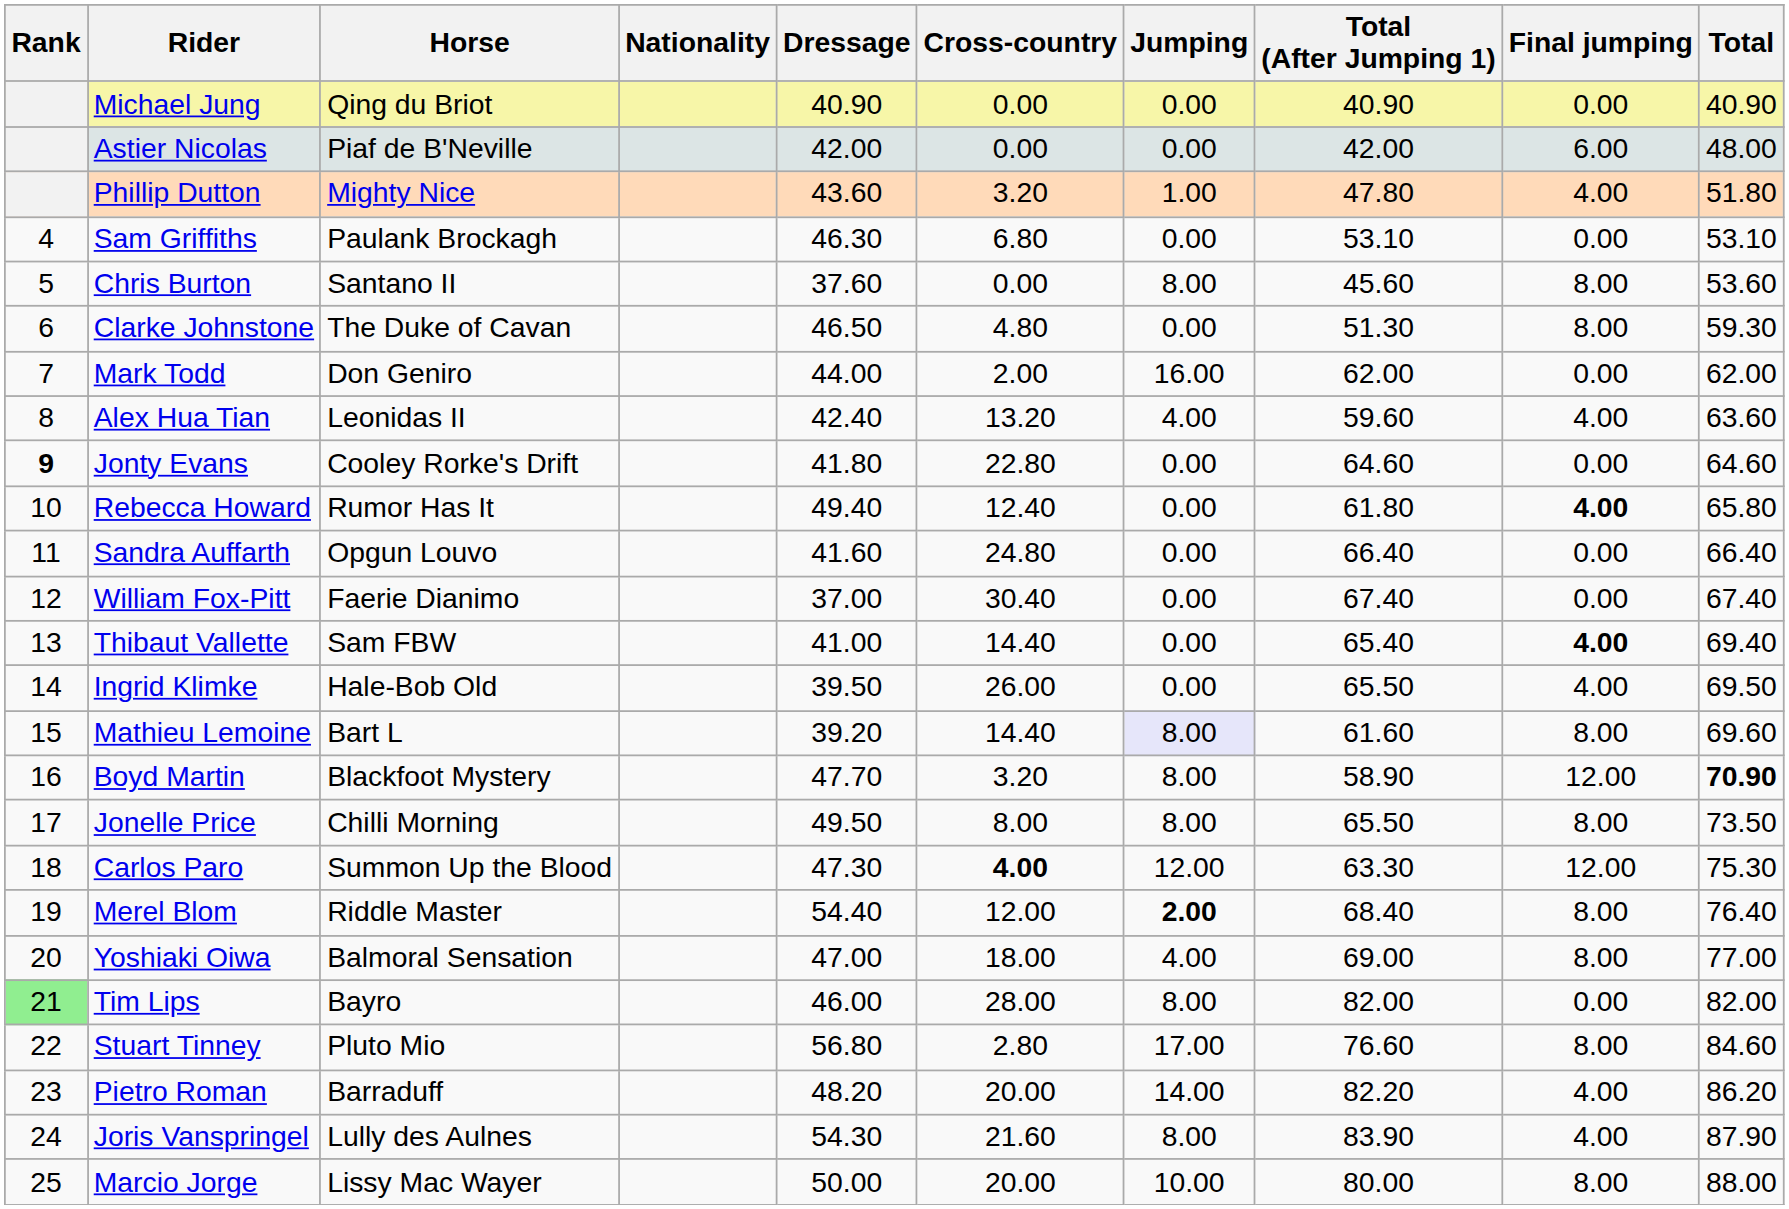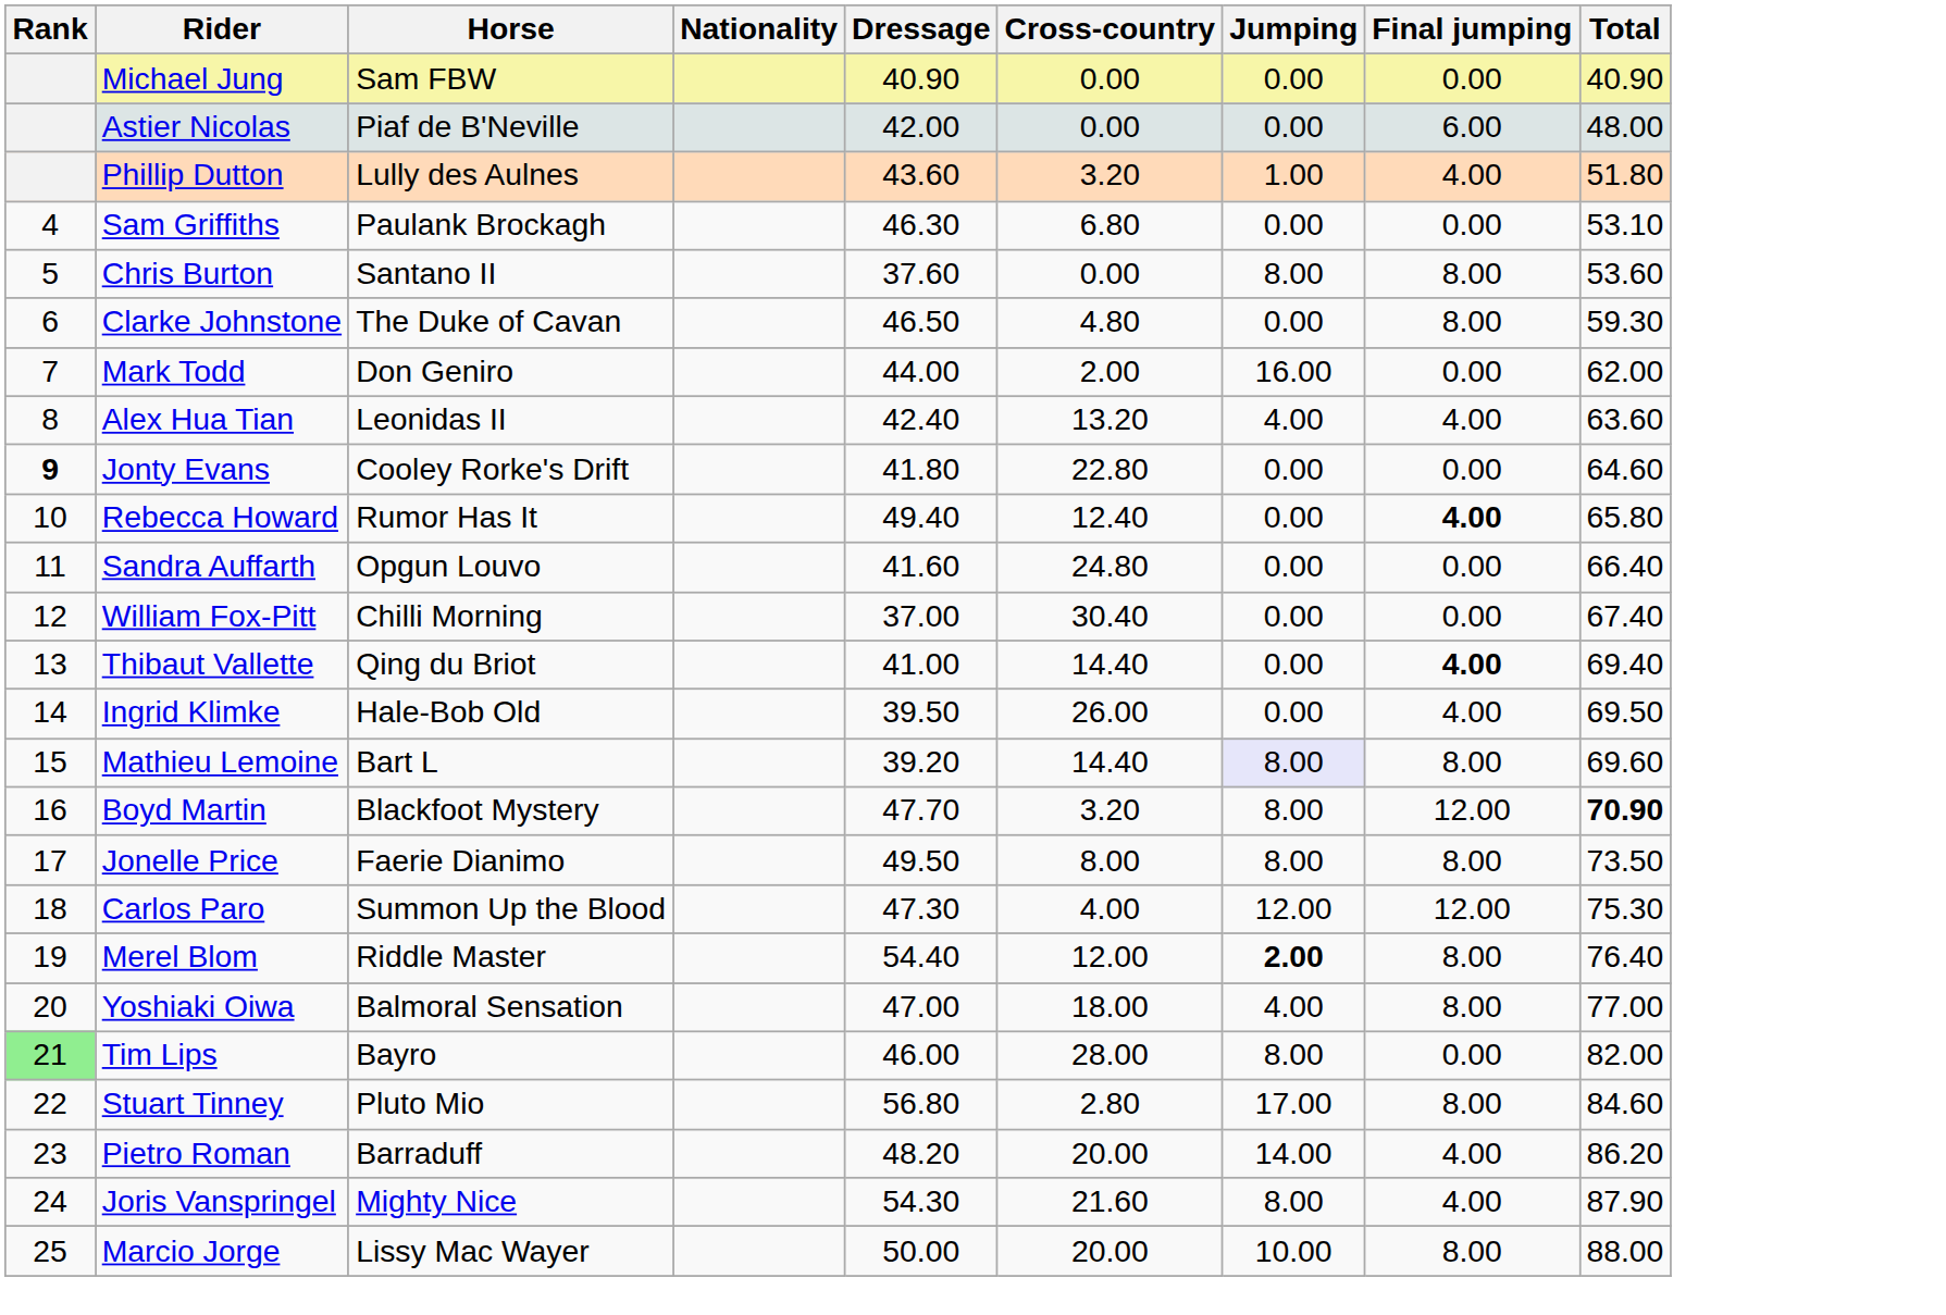- column: Total (After Jumping 1) | 40.90 | 42.00 | 47.80 | 53.10 | 45.60 | 51.30 | 62.00 | 59.60 | 64.60 | 61.80 | 66.40 | 67.40 | 65.40 | 65.50 | 61.60 | 58.90 | 65.50 | 63.30 | 68.40 | 69.00 | 82.00 | 76.60 | 82.20 | 83.90 | 80.00
Michael Jung | Horse: Qing du Briot -> Sam FBW
Phillip Dutton | Horse: Mighty Nice -> Lully des Aulnes
William Fox-Pitt | Horse: Faerie Dianimo -> Chilli Morning
Thibaut Vallette | Horse: Sam FBW -> Qing du Briot
Jonelle Price | Horse: Chilli Morning -> Faerie Dianimo
Carlos Paro | Cross-country: bold -> normal
Joris Vanspringel | Horse: Lully des Aulnes -> Mighty Nice
